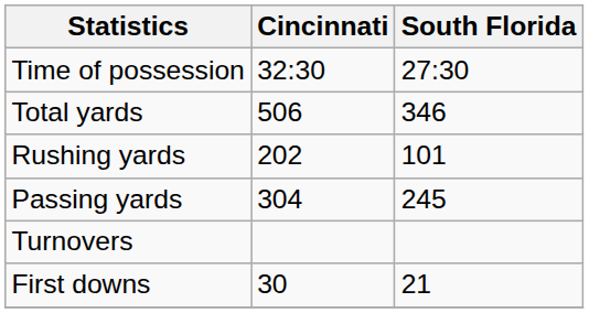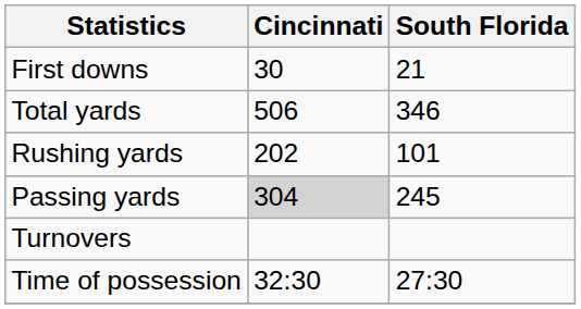rows swapped: First downs <-> Time of possession
Passing yards | Cincinnati: no background -> lightgrey background
